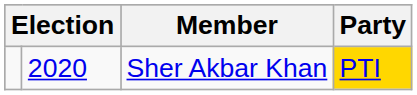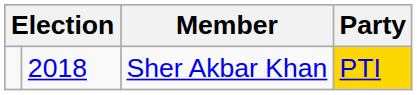Sher Akbar Khan | column 2: 2020 -> 2018
